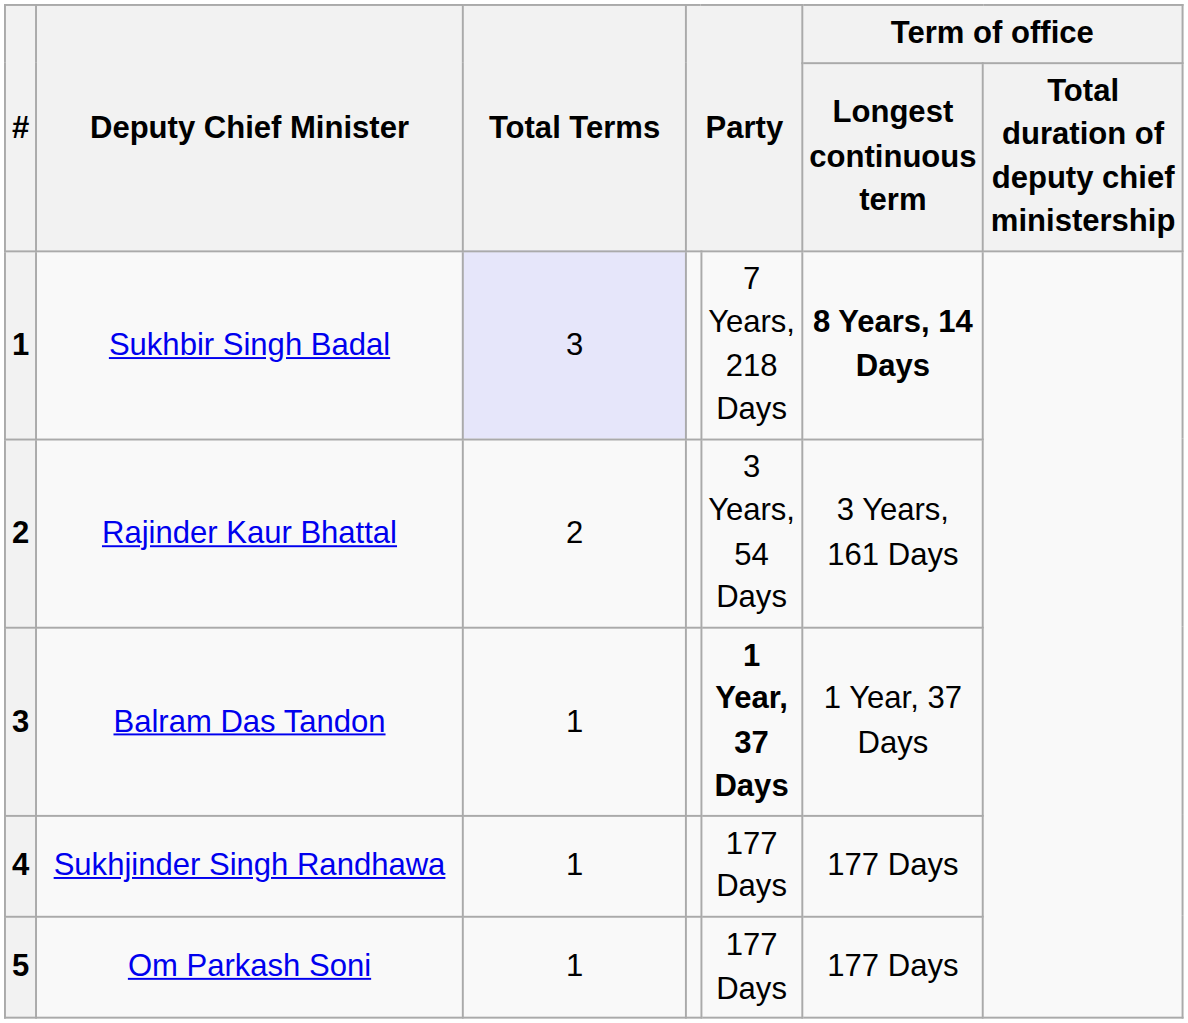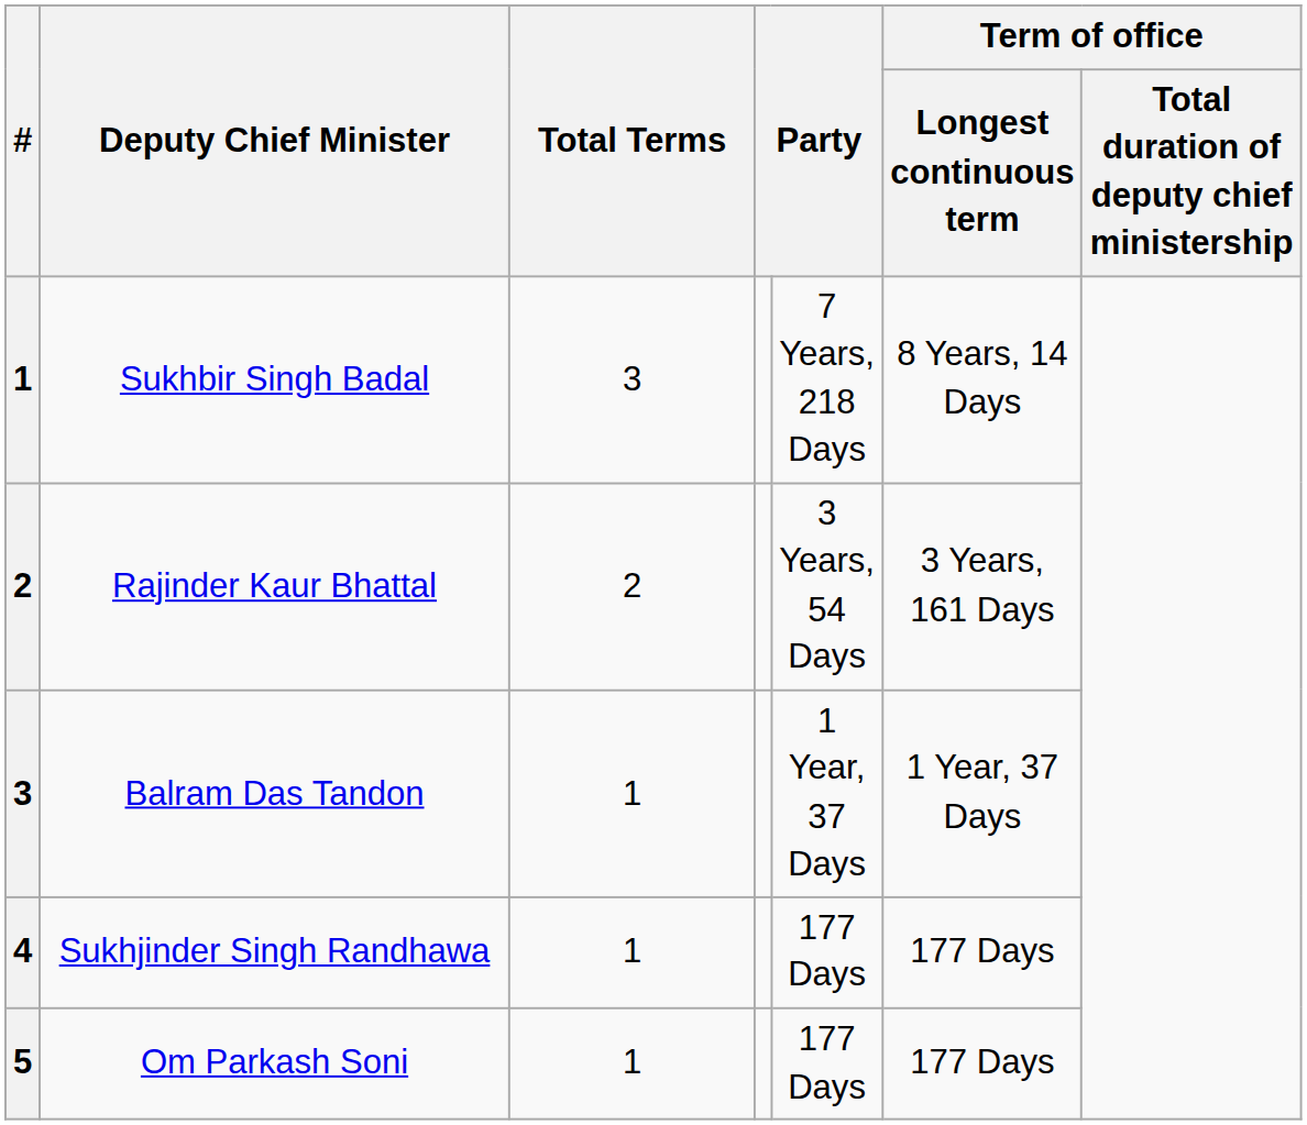Sukhbir Singh Badal | Total Terms: lavender background -> no background
Sukhbir Singh Badal | Term of office / Longest continuous term: bold -> normal
Balram Das Tandon | column 5: bold -> normal
